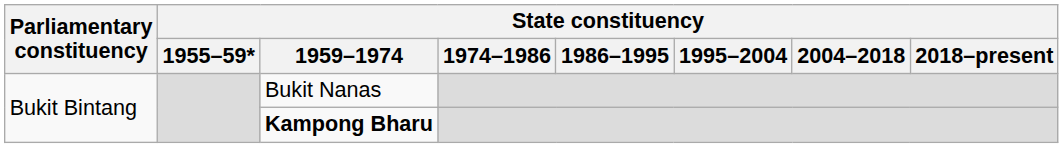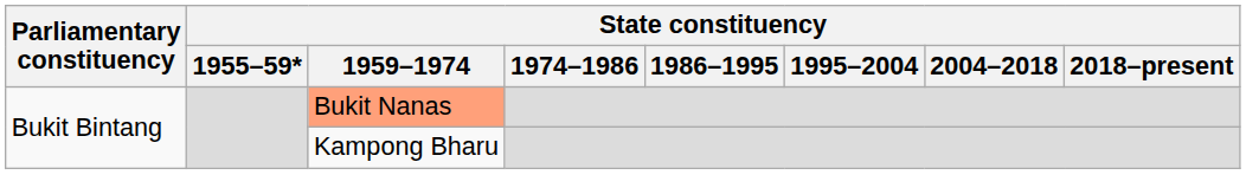Bukit Nanas | State constituency / 1959–1974: no background -> lightsalmon background
Kampong Bharu | State constituency / 1959–1974: bold -> normal
